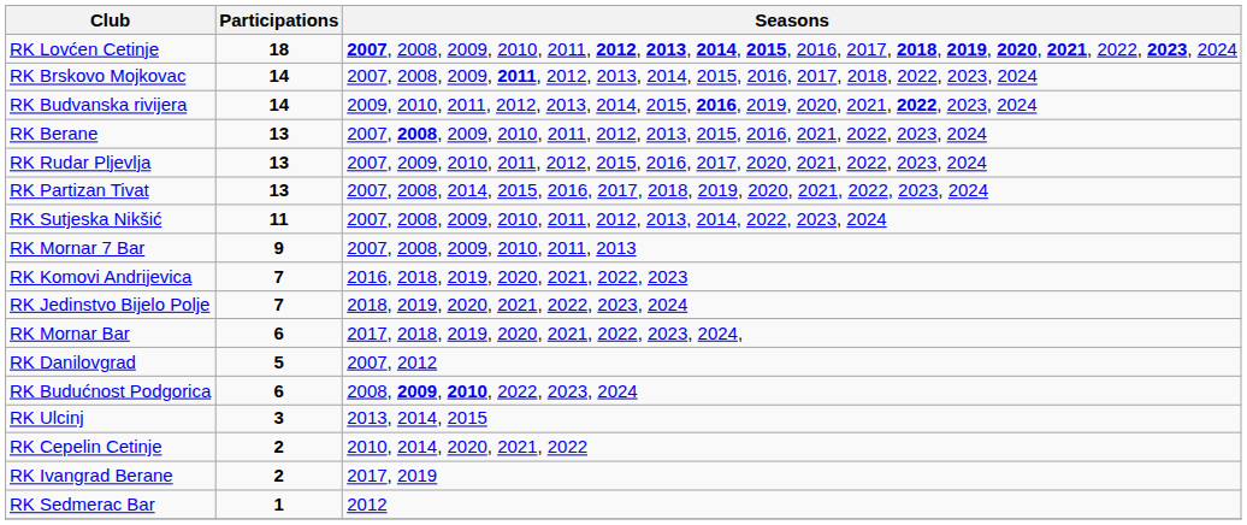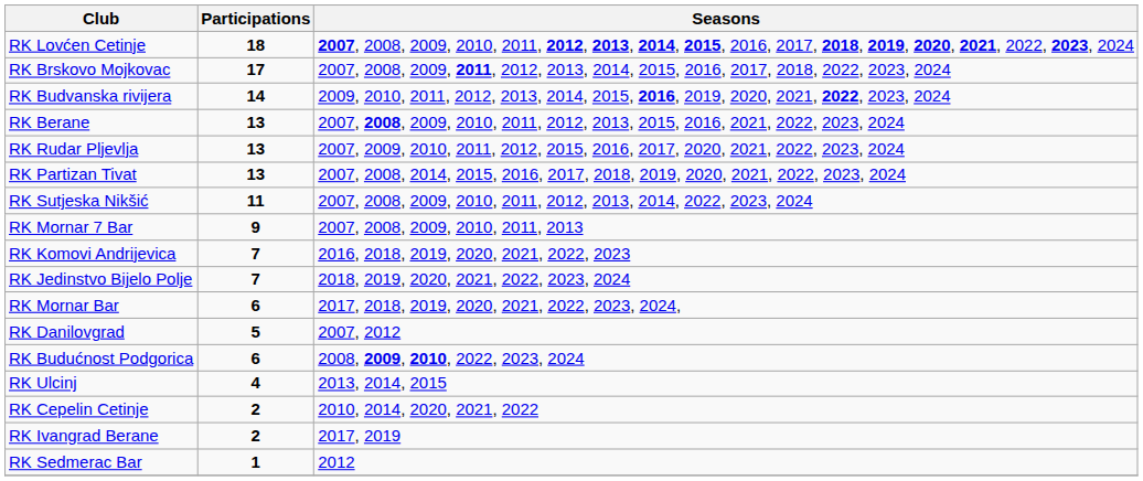RK Brskovo Mojkovac | Participations: 14 -> 17
RK Ulcinj | Participations: 3 -> 4
